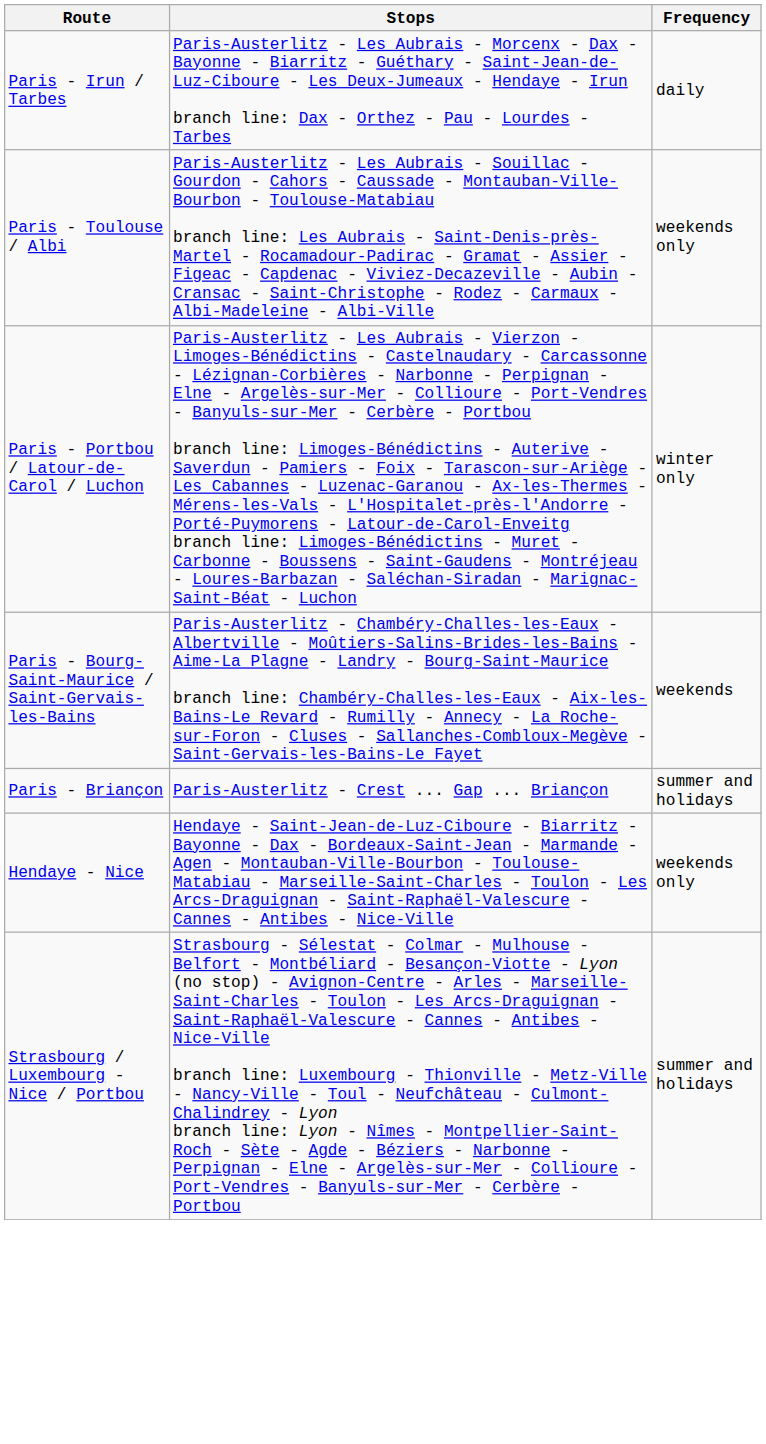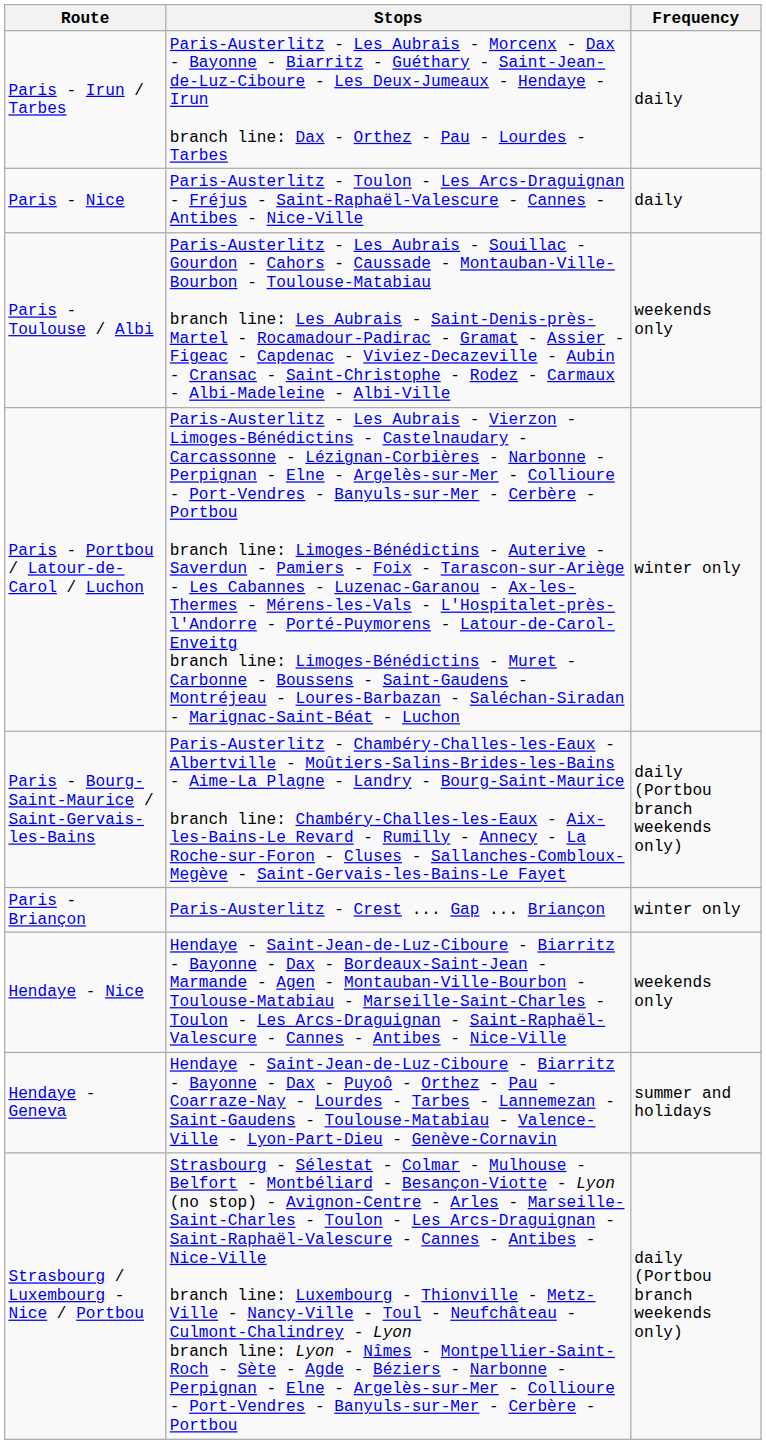+ row: Paris - Nice | Paris-Austerlitz - Toulon - Les Arcs-Draguignan - Fréjus - Saint-Raphaël-Valescure - Cannes - Antibes - Nice-Ville | daily
Paris - Bourg-Saint-Maurice / Saint-Gervais-les-Bains | Frequency: weekends -> daily (Portbou branch weekends only)
Paris - Briançon | Frequency: summer and holidays -> winter only
+ row: Hendaye - Geneva | Hendaye - Saint-Jean-de-Luz-Ciboure - Biarritz - Bayonne - Dax - Puyoô - Orthez - Pau - Coarraze-Nay - Lourdes - Tarbes - Lannemezan - Saint-Gaudens - Toulouse-Matabiau - Valence-Ville - Lyon-Part-Dieu - Genève-Cornavin | summer and holidays
Strasbourg / Luxembourg - Nice / Portbou | Frequency: summer and holidays -> daily (Portbou branch weekends only)
